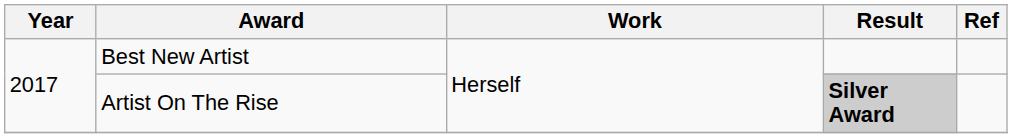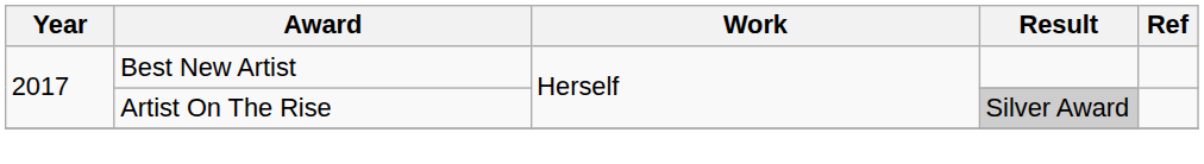Artist On The Rise | Result: bold -> normal
